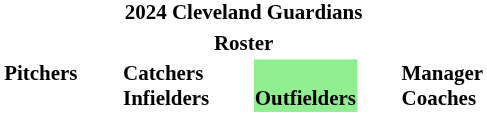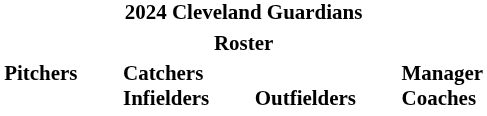Pitchers | column 3: lightgreen background -> no background
